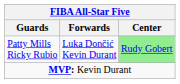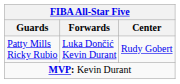Patty Mills Ricky Rubio | Center: lightgreen background -> no background
